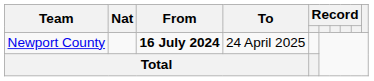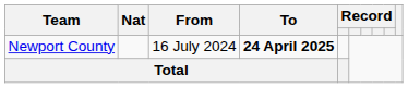Newport County | From: bold -> normal
Newport County | To: normal -> bold
